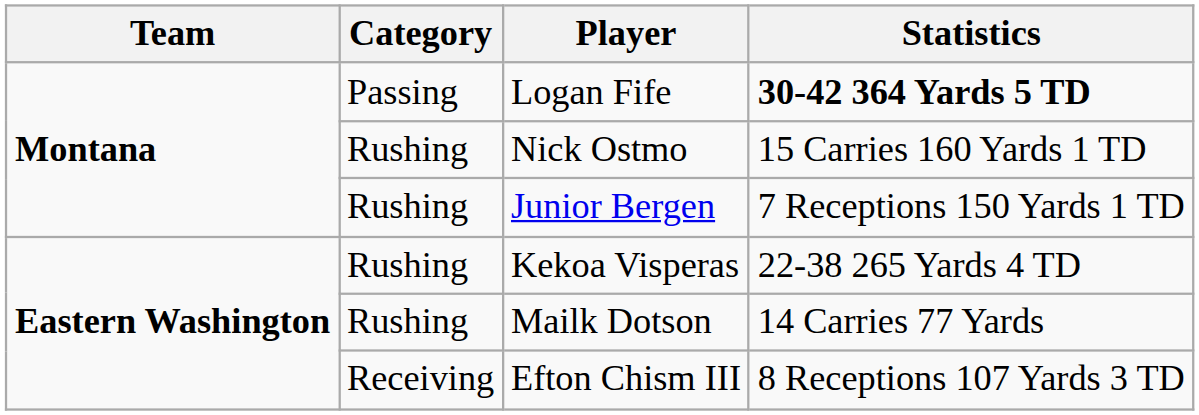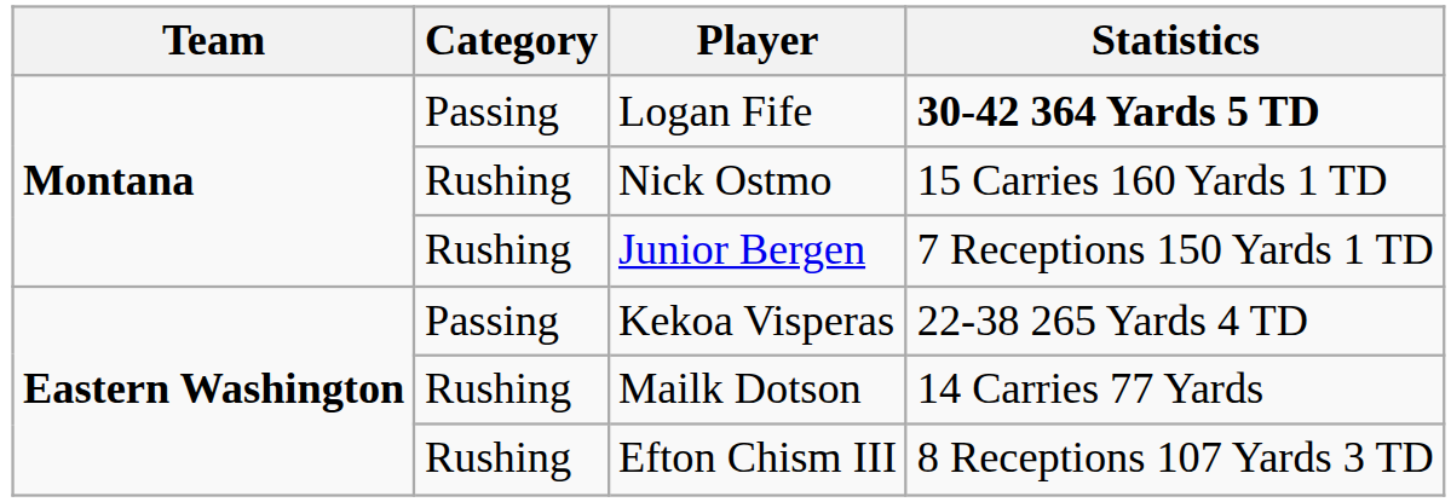Kekoa Visperas | Category: Rushing -> Passing
Efton Chism III | Category: Receiving -> Rushing
